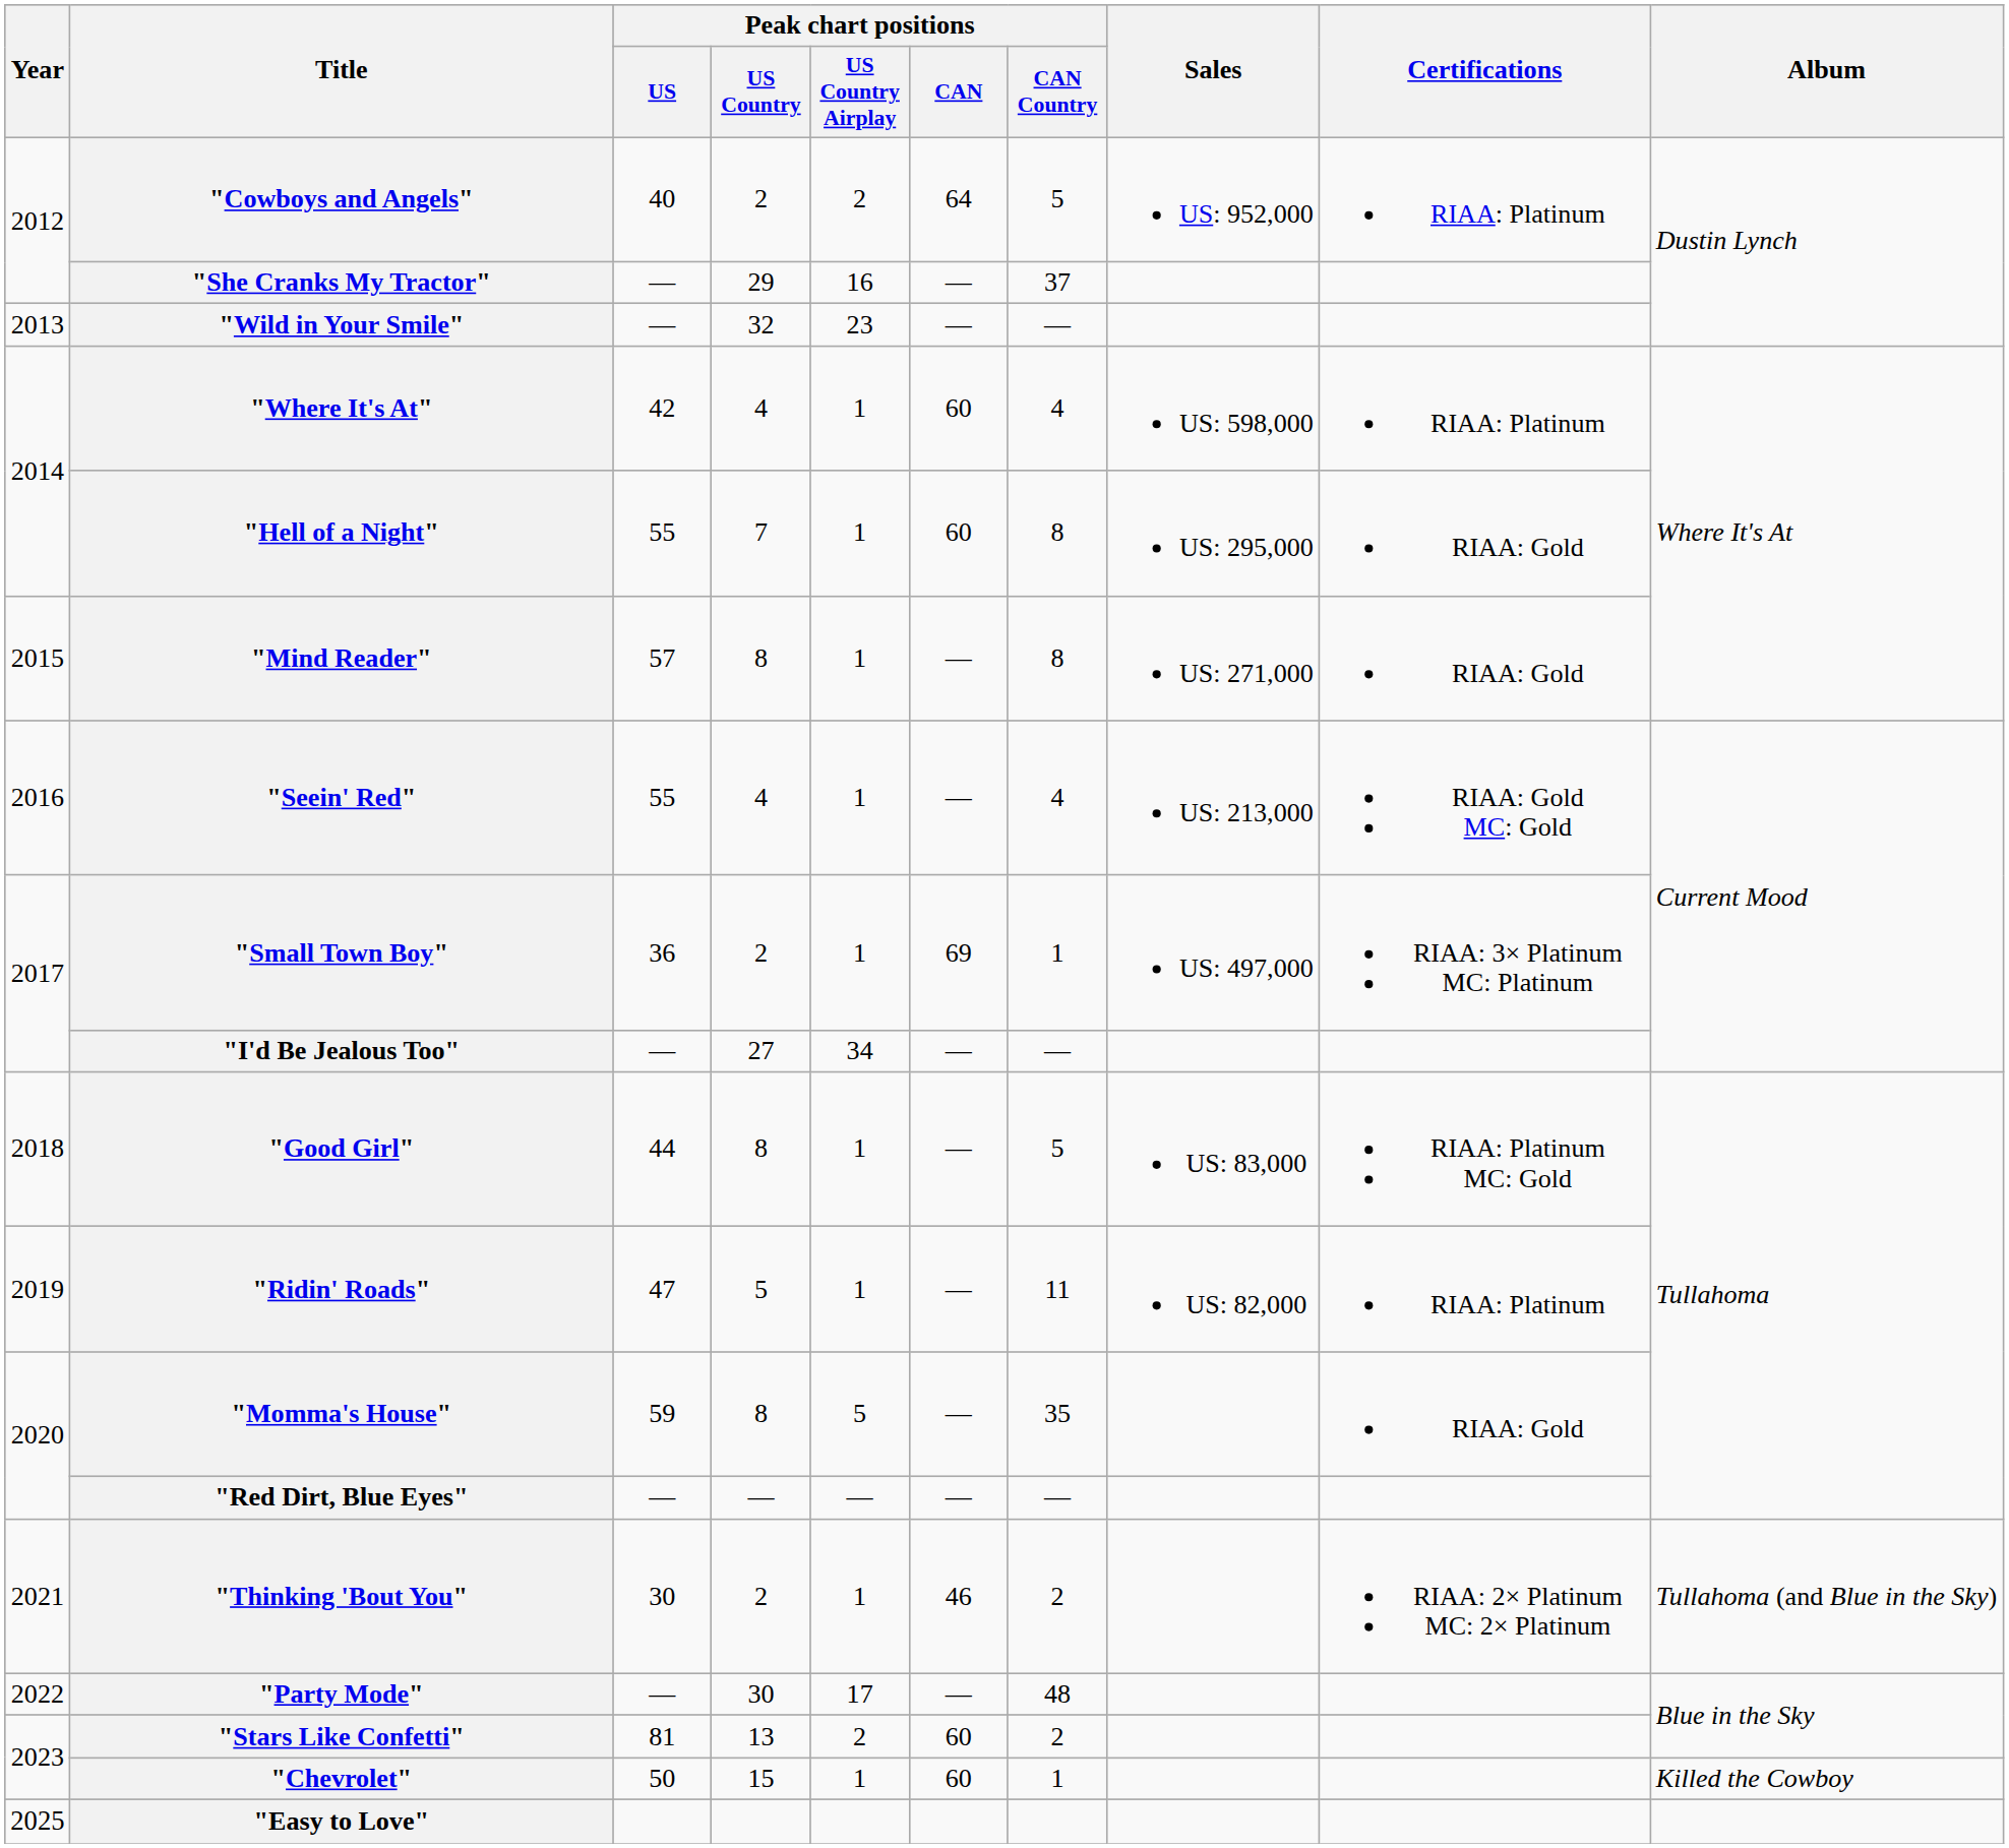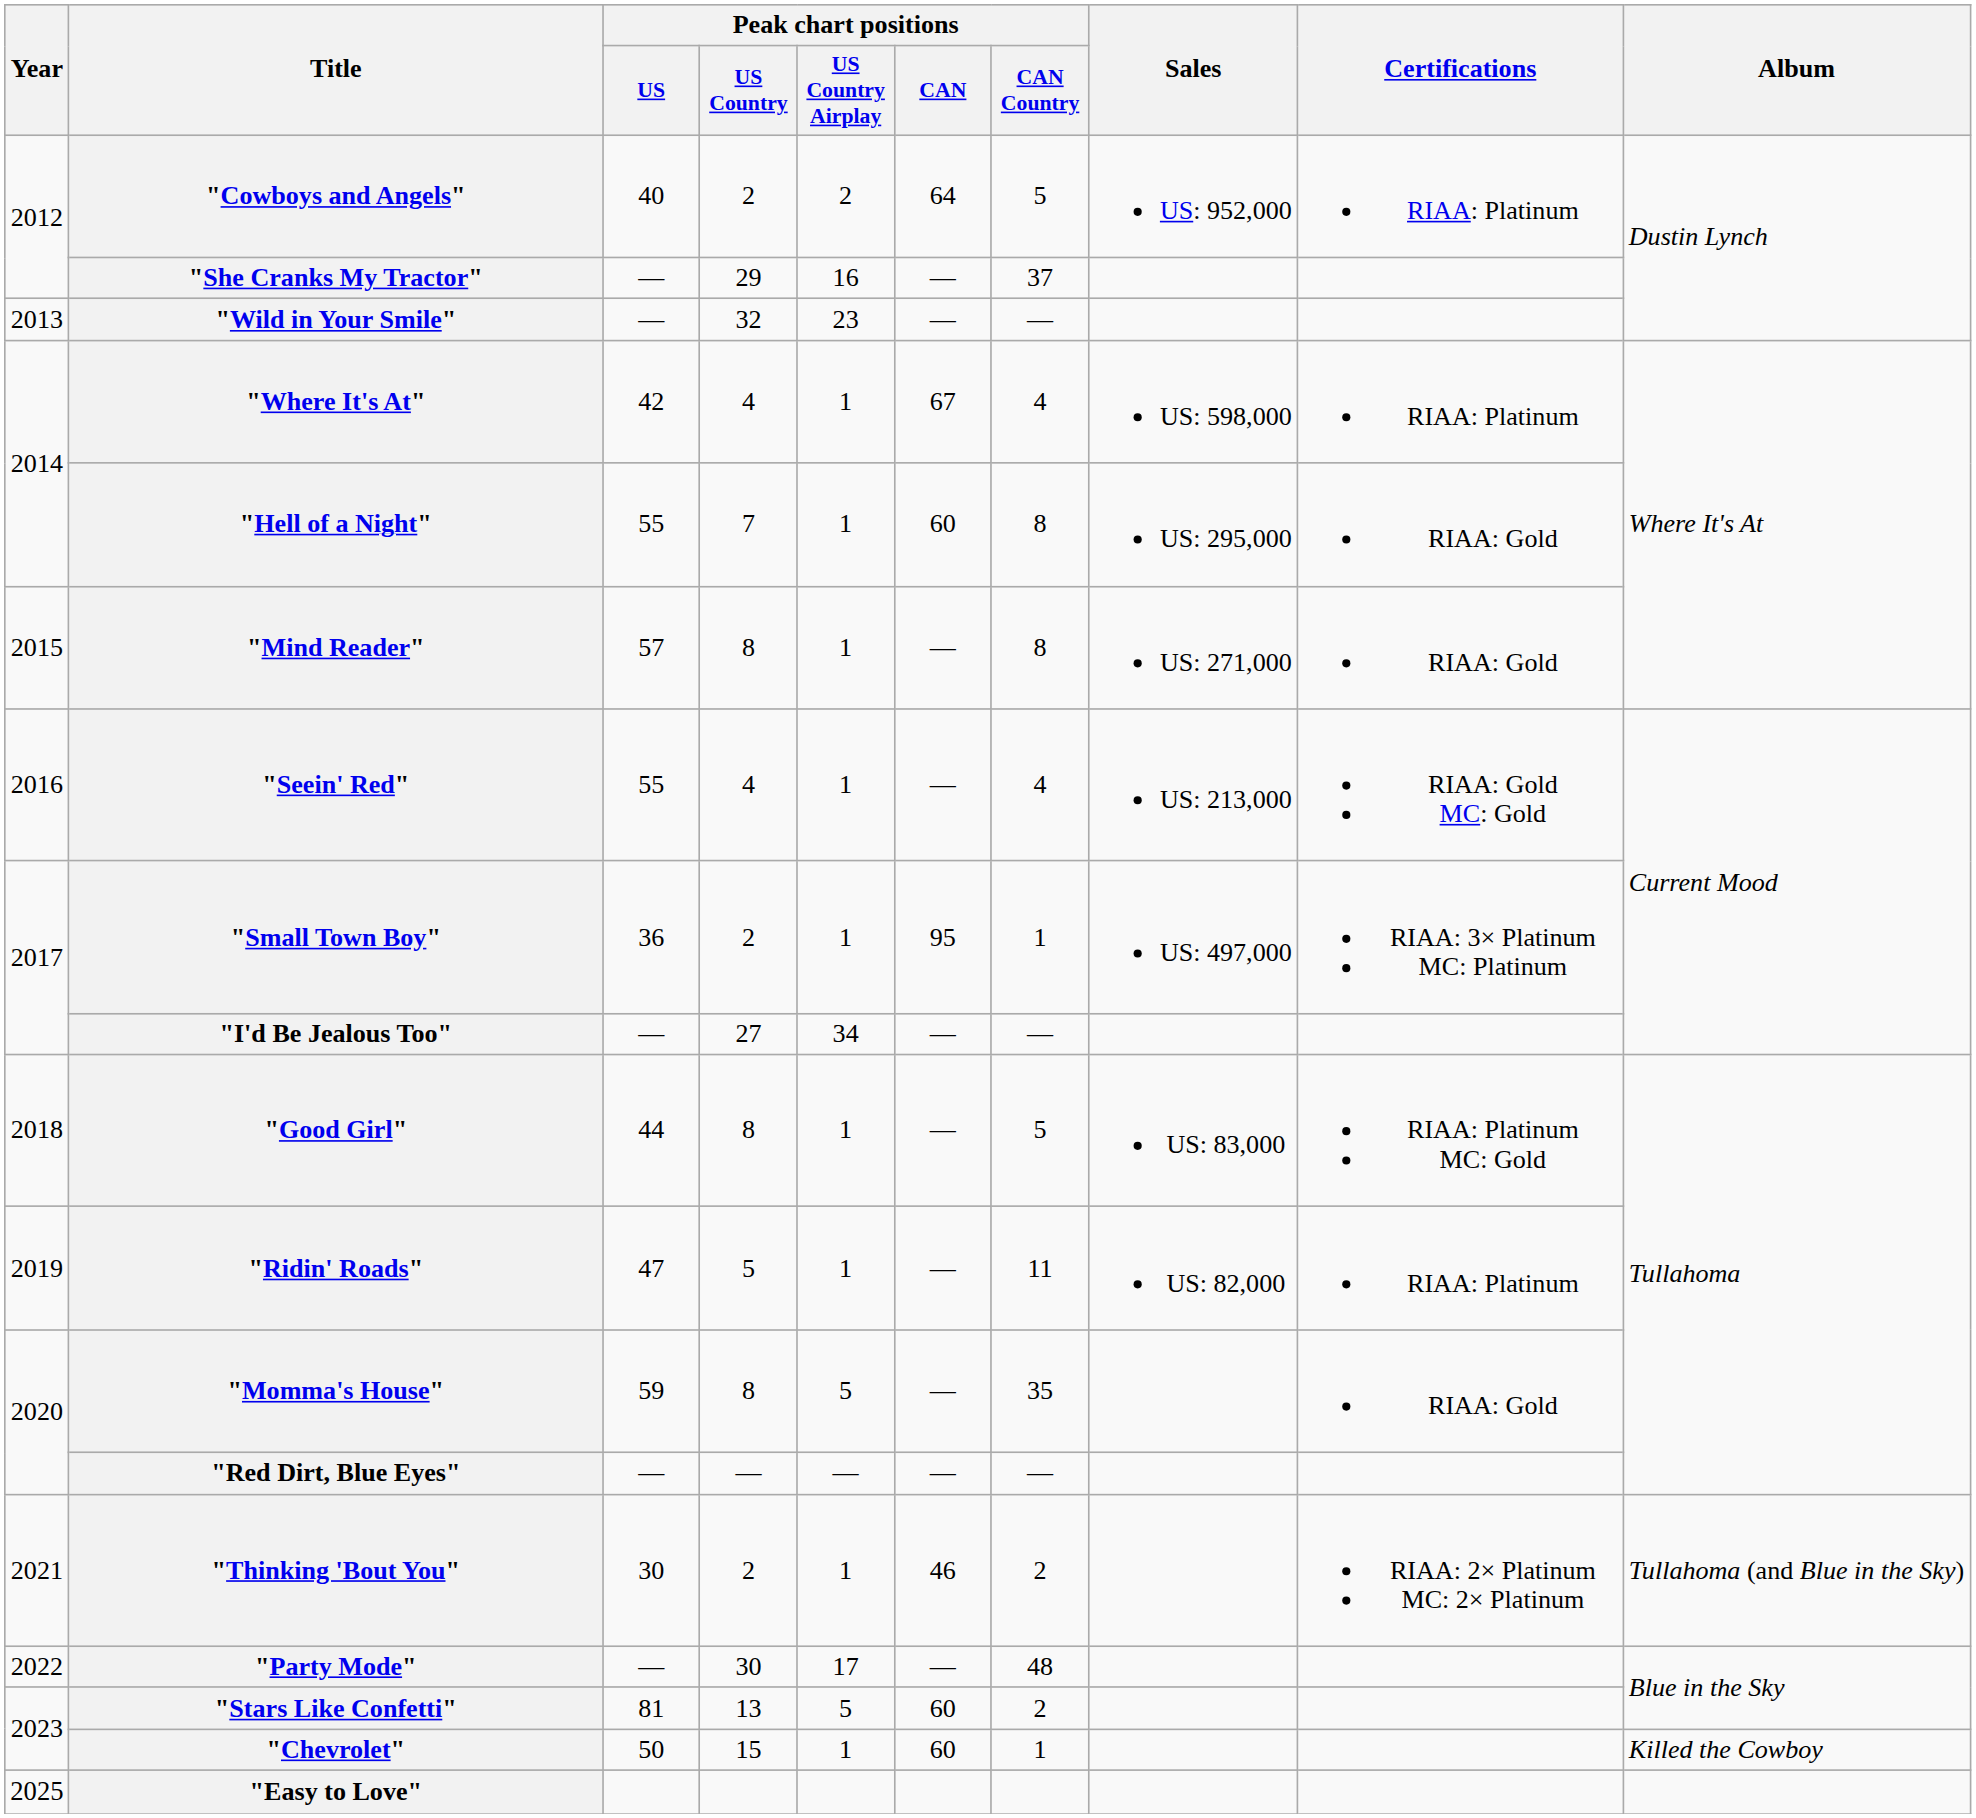"Where It's At" | Peak chart positions / CAN: 60 -> 67
"Small Town Boy" | Peak chart positions / CAN: 69 -> 95
"Stars Like Confetti" | Peak chart positions / US Country Airplay: 2 -> 5
